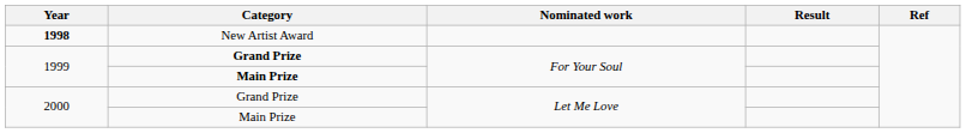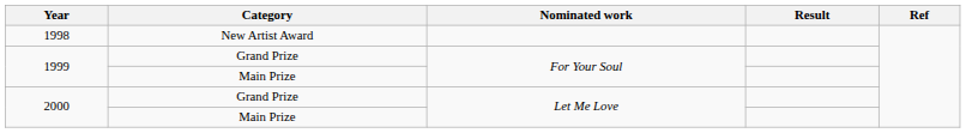1998 | Year: bold -> normal
1999 / Grand Prize | Category: bold -> normal
1999 / Main Prize | Category: bold -> normal
